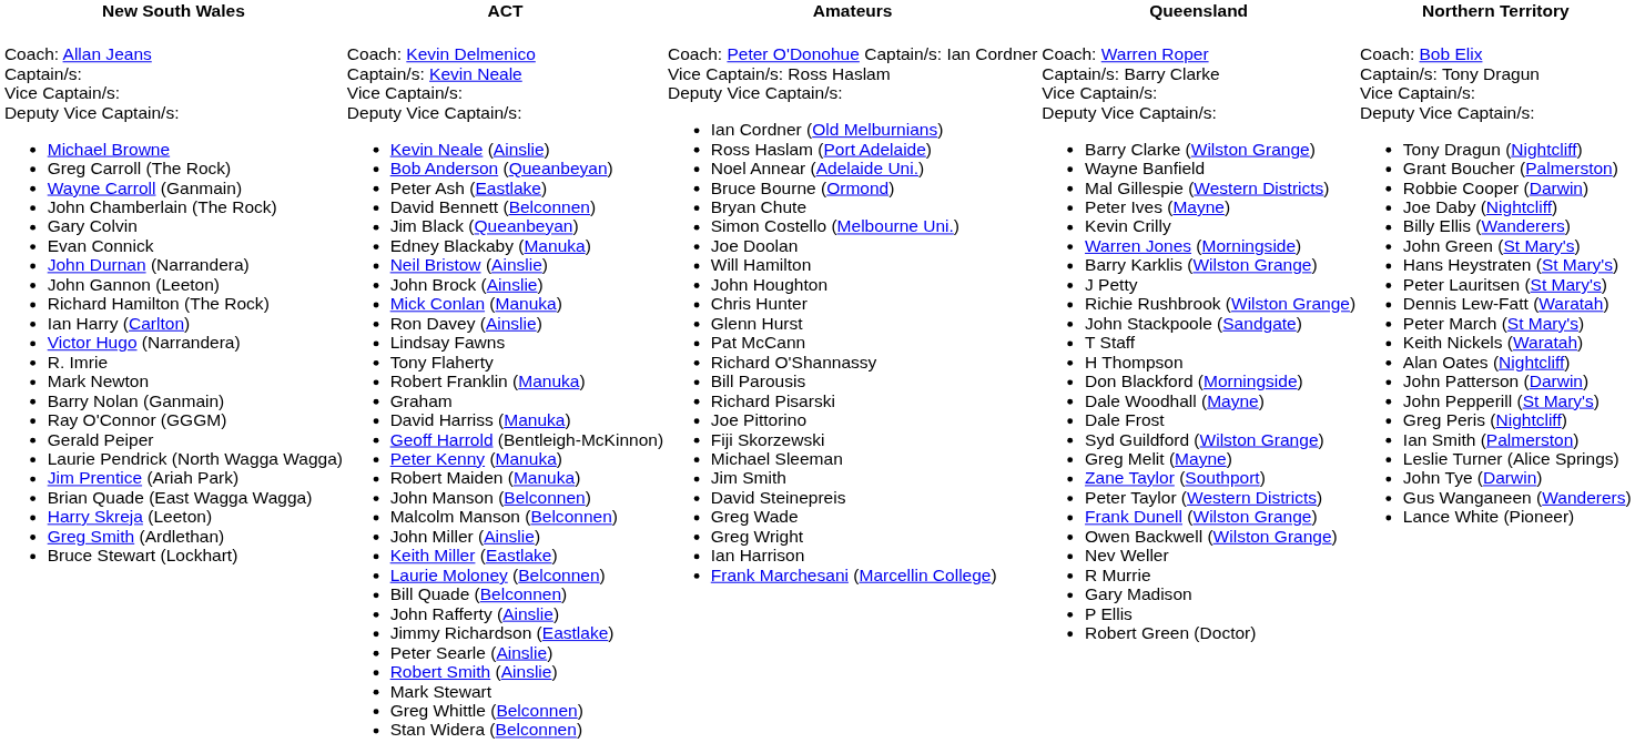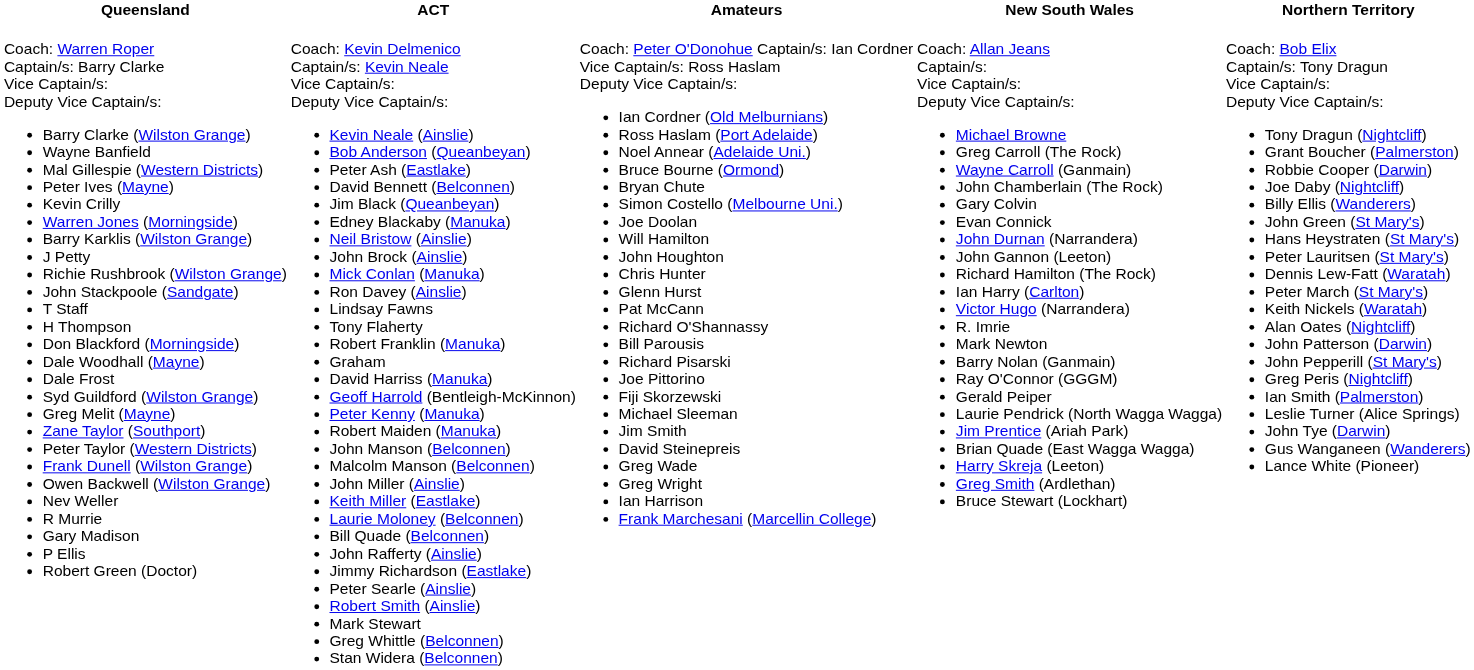columns swapped: Queensland <-> New South Wales
